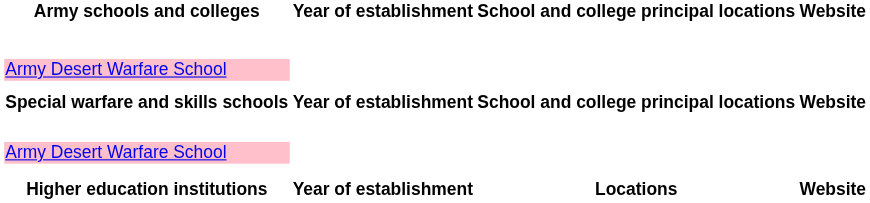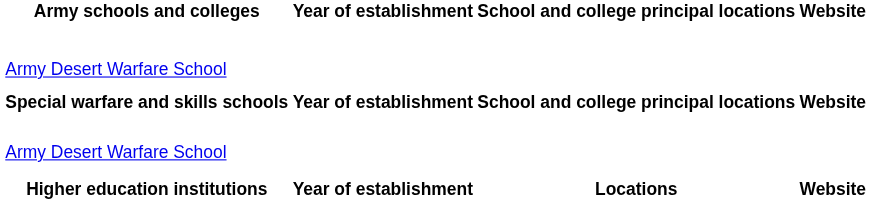row 2 | Army schools and colleges: pink background -> no background
row 4 | Army schools and colleges: pink background -> no background
